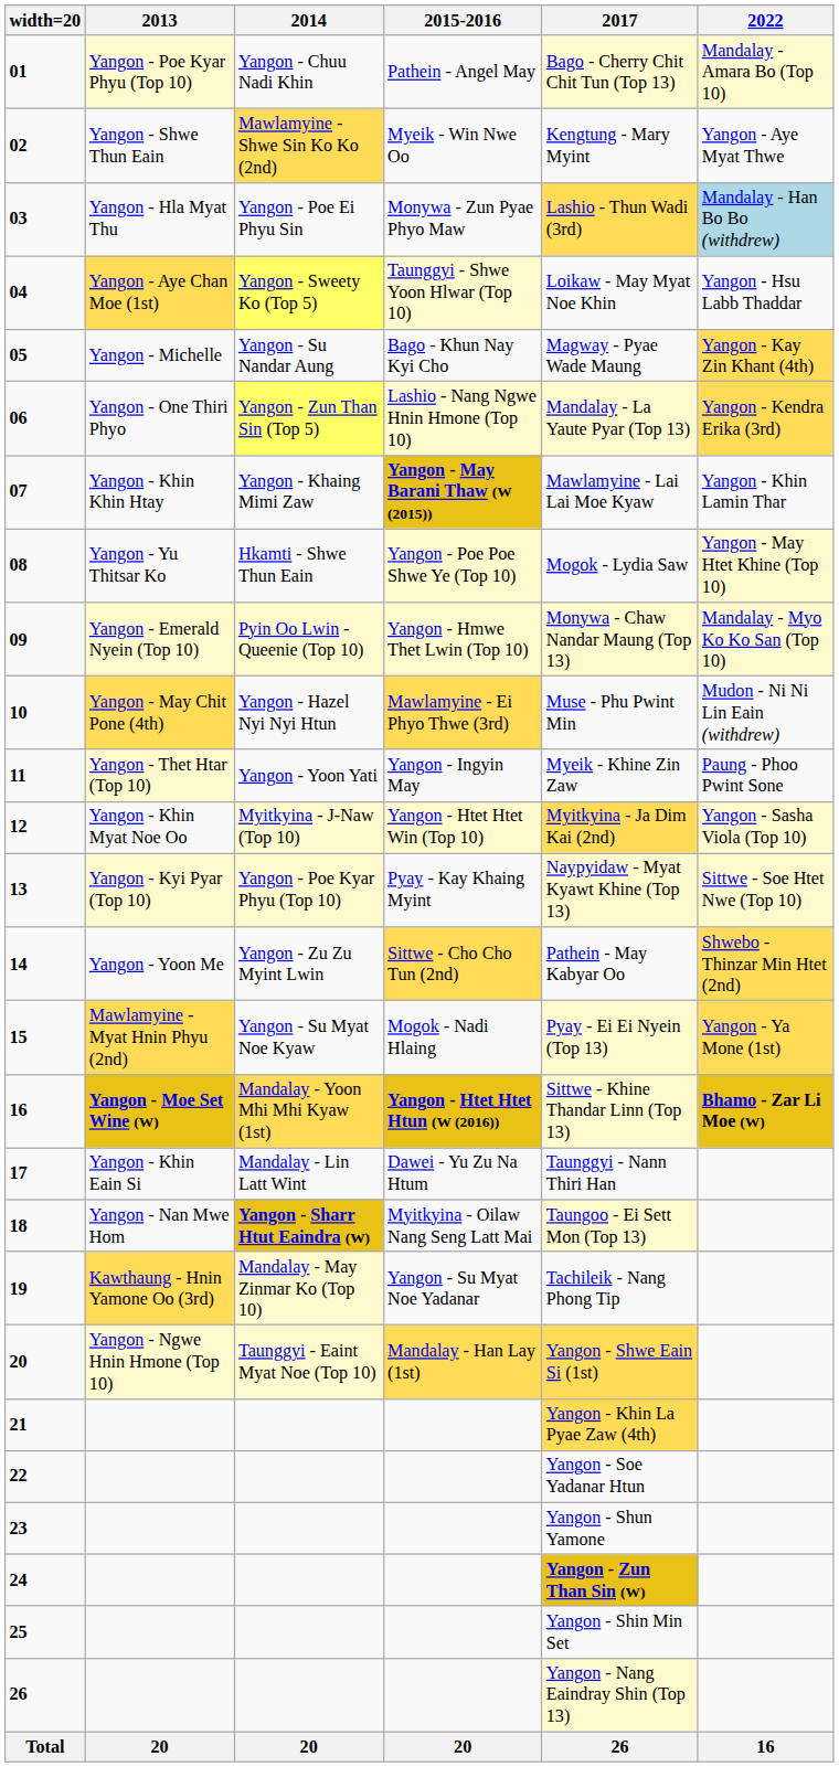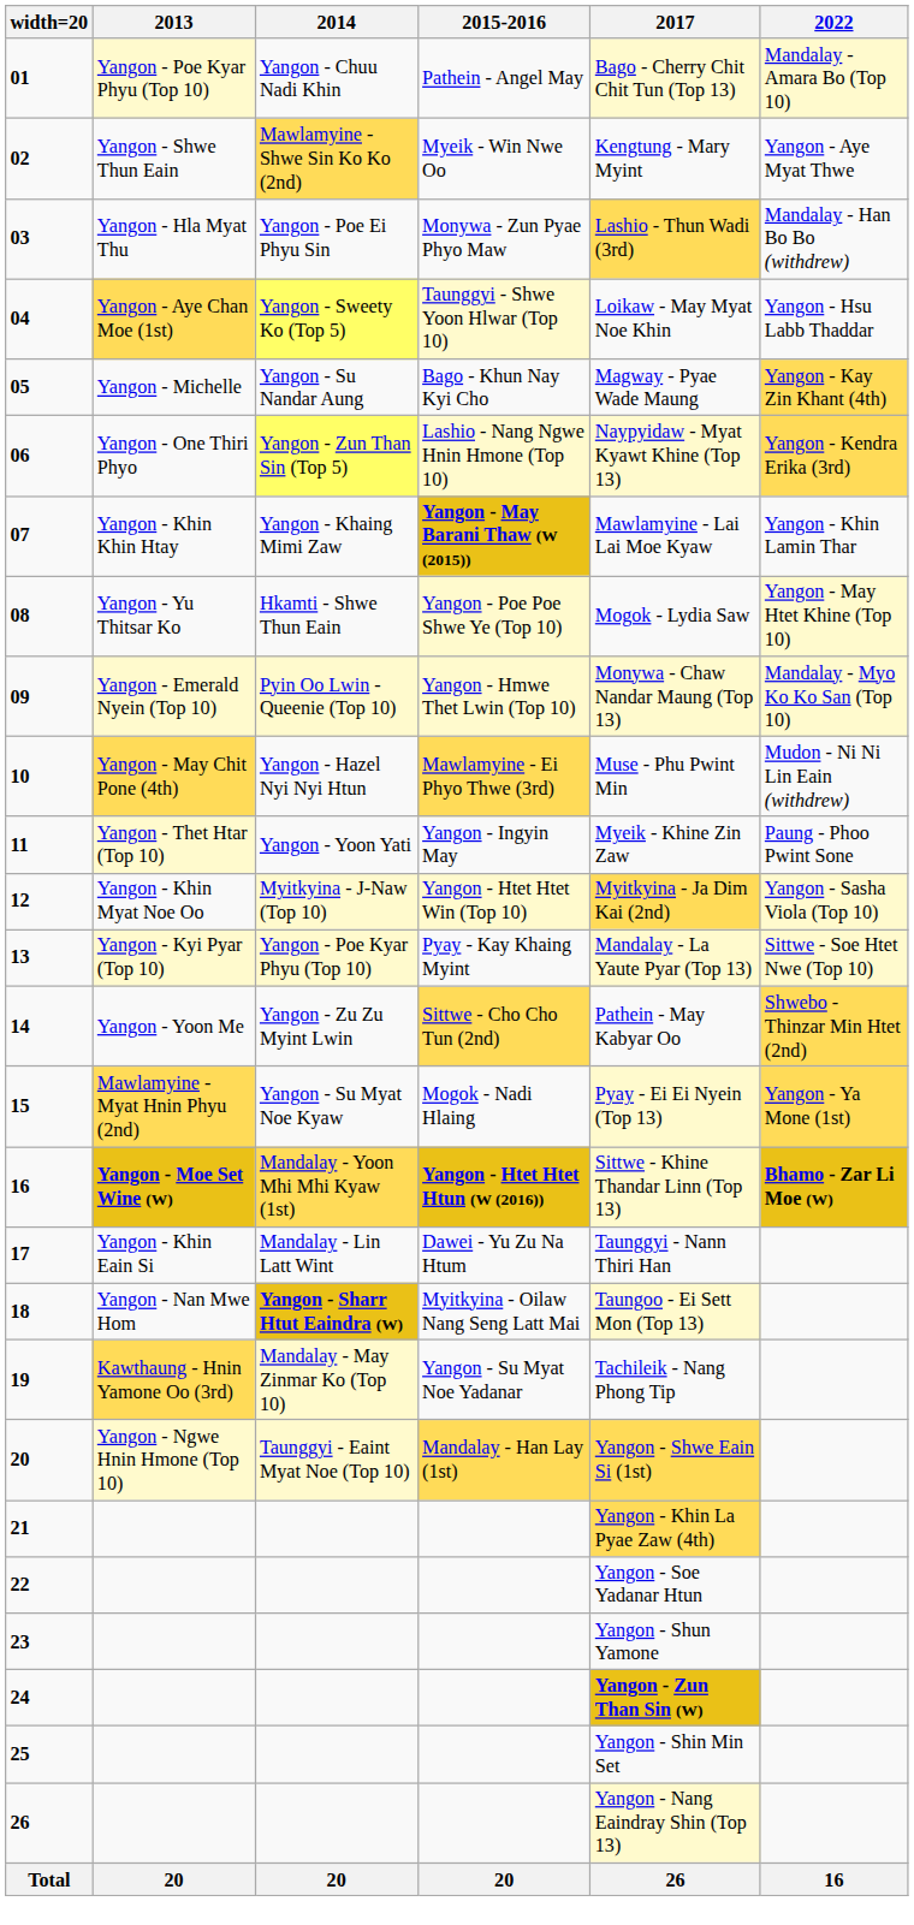03 | 2022: lightblue background -> no background
06 | 2017: Mandalay - La Yaute Pyar (Top 13) -> Naypyidaw - Myat Kyawt Khine (Top 13)
13 | 2017: Naypyidaw - Myat Kyawt Khine (Top 13) -> Mandalay - La Yaute Pyar (Top 13)
